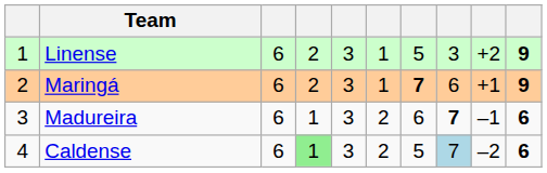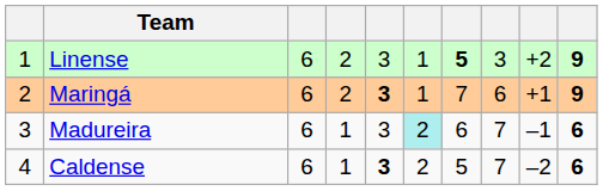Linense | column 7: normal -> bold
Maringá | column 5: normal -> bold
Maringá | column 7: bold -> normal
Madureira | column 6: no background -> paleturquoise background
Madureira | column 8: bold -> normal
Caldense | column 4: lightgreen background -> no background
Caldense | column 5: normal -> bold
Caldense | column 8: lightblue background -> no background
